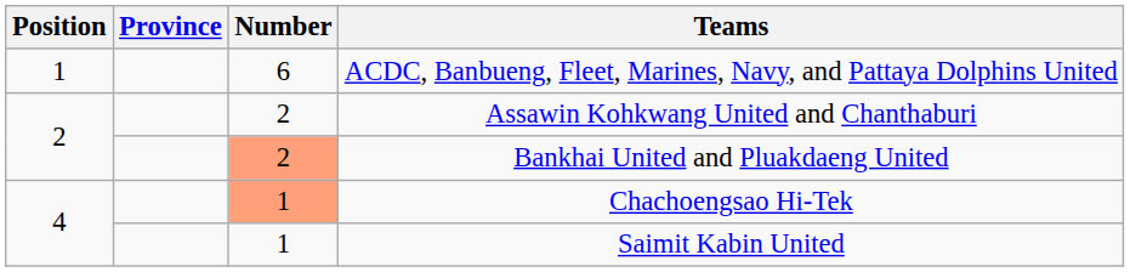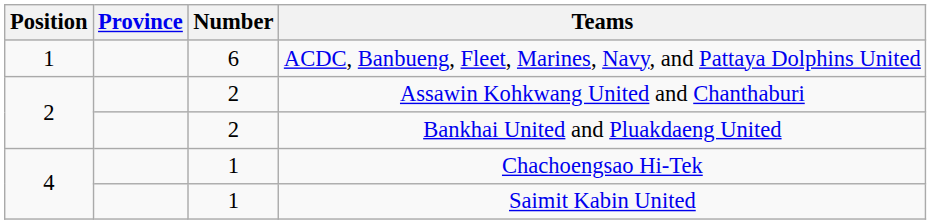Bankhai United and Pluakdaeng United | Number: lightsalmon background -> no background
Chachoengsao Hi-Tek | Number: lightsalmon background -> no background
